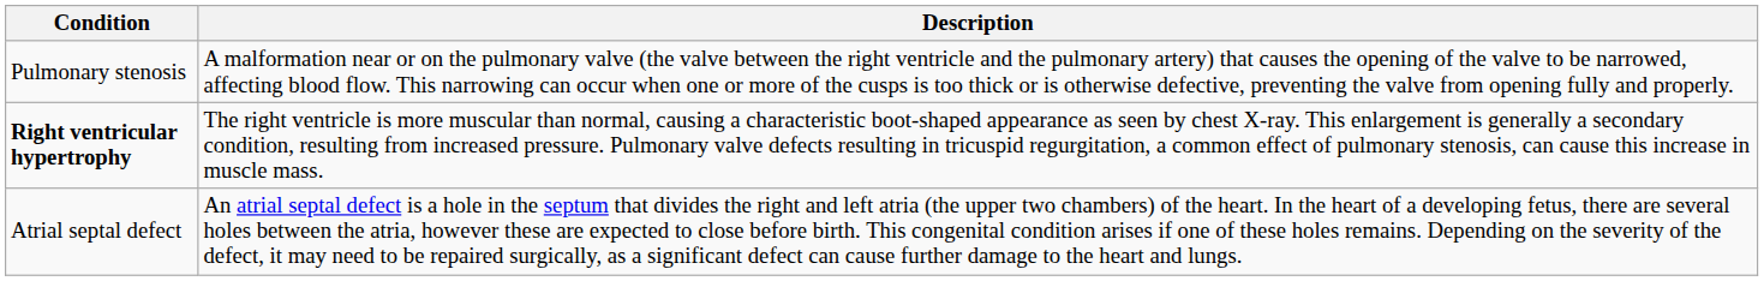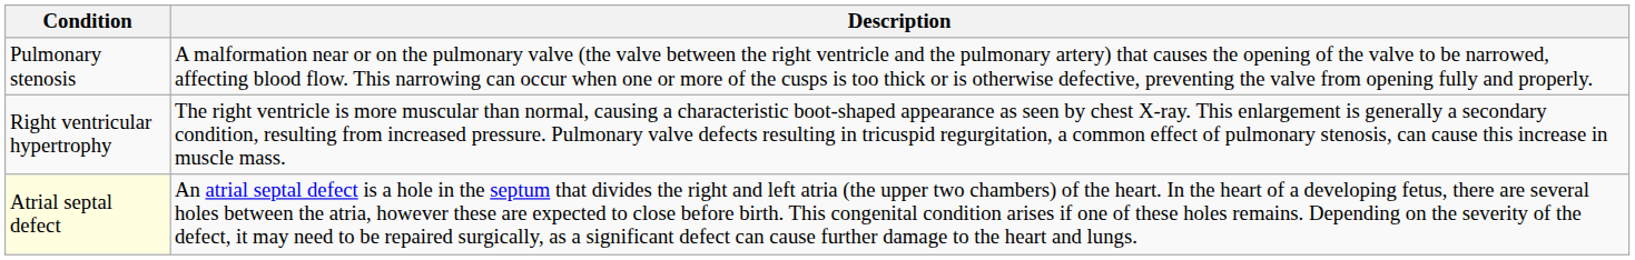Right ventricular hypertrophy | Condition: bold -> normal
Atrial septal defect | Condition: no background -> lightyellow background
